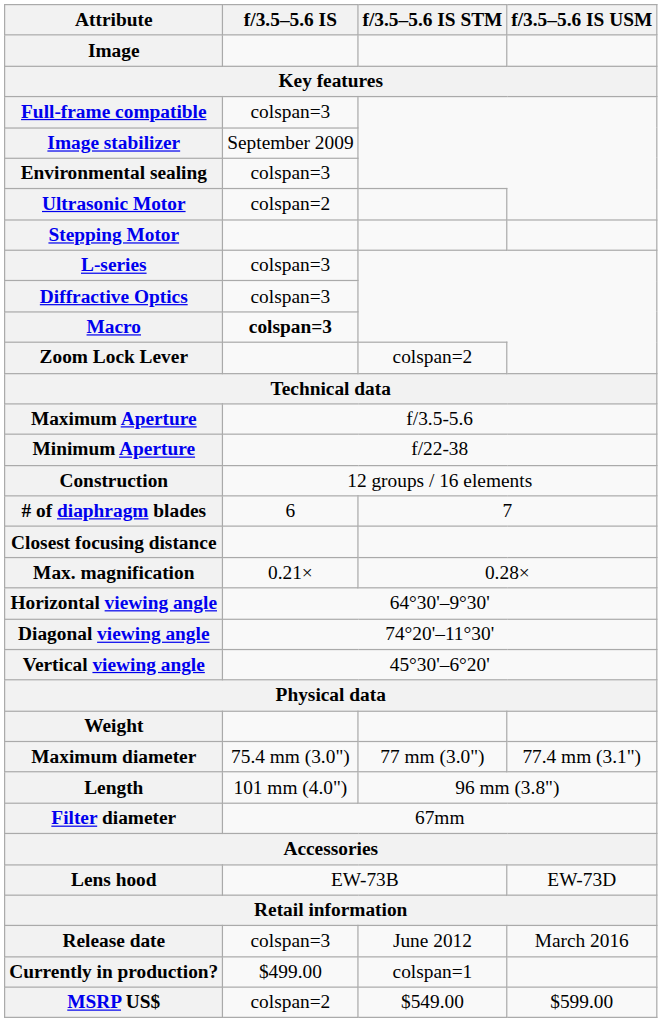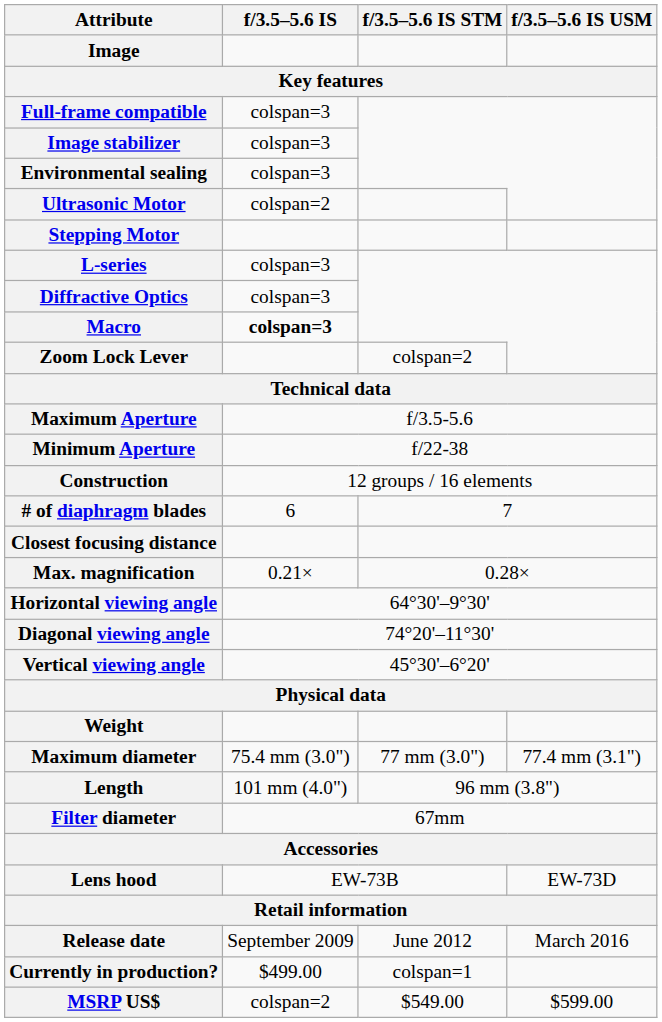Image stabilizer | f/3.5–5.6 IS: September 2009 -> colspan=3
Release date | f/3.5–5.6 IS: colspan=3 -> September 2009
